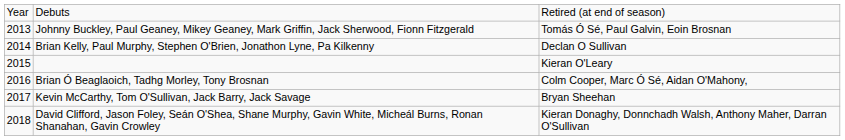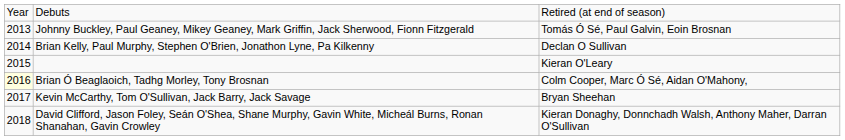Brian Ó Beaglaoich, Tadhg Morley, Tony Brosnan | column 1: no background -> lightyellow background
